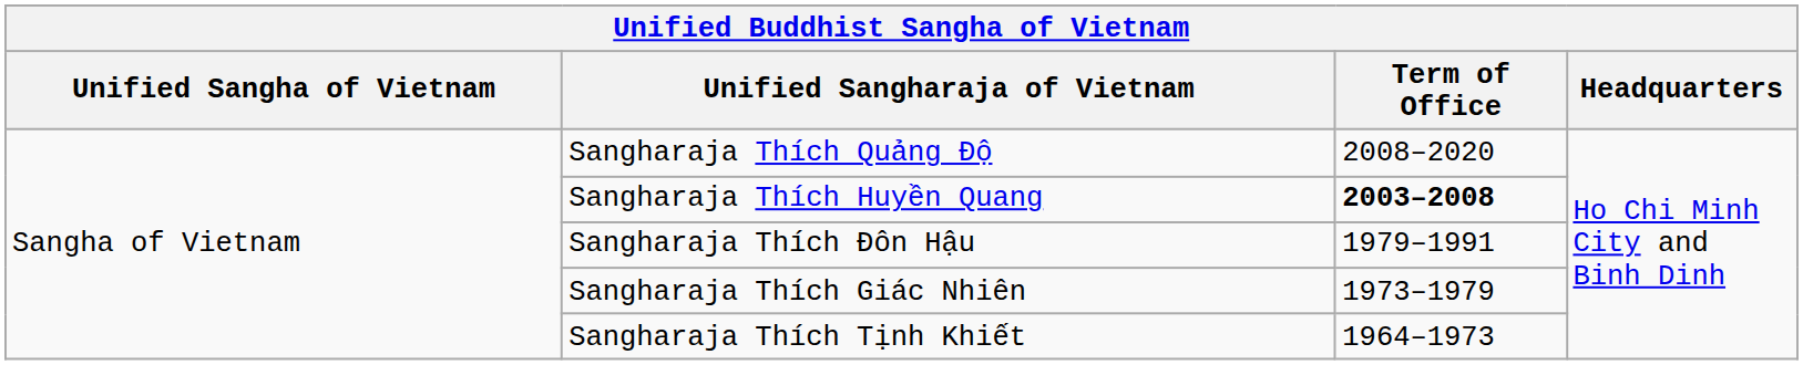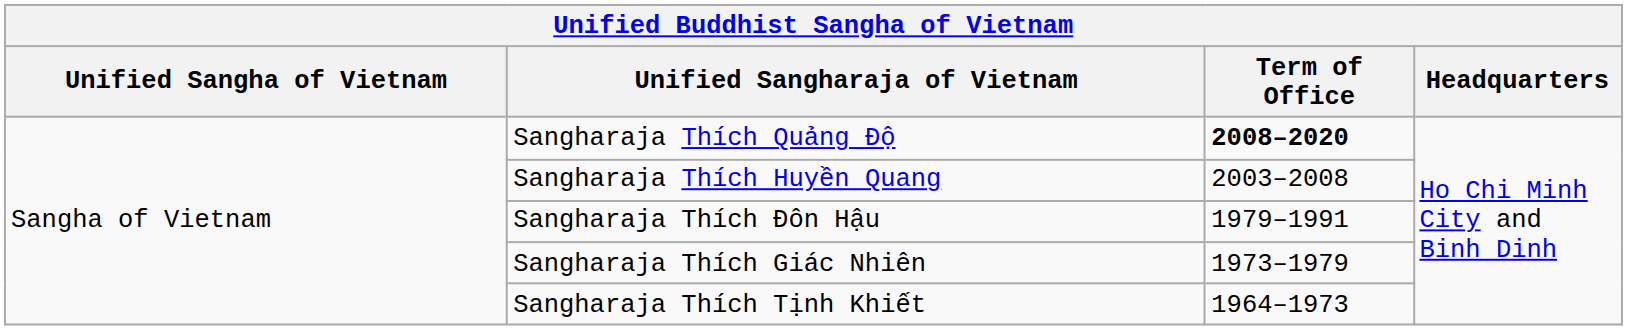Sangharaja Thích Quảng Độ | Term of Office: normal -> bold
Sangharaja Thích Huyền Quang | Term of Office: bold -> normal
